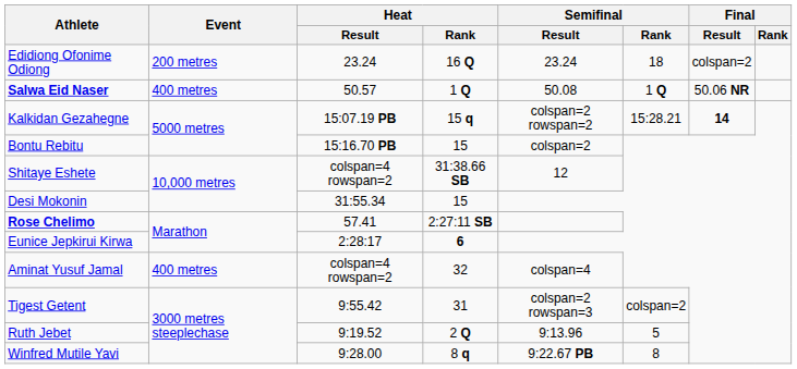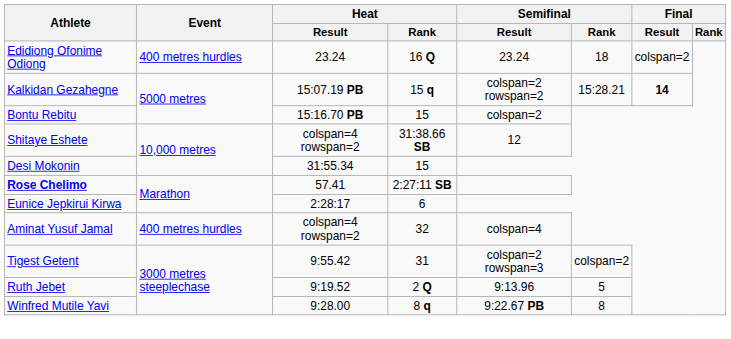Edidiong Ofonime Odiong | Event: 200 metres -> 400 metres hurdles
- row: Salwa Eid Naser | 400 metres | 50.57 | 1 Q | 50.08 | 1 Q | 50.06 NR
Eunice Jepkirui Kirwa | Heat / Rank: bold -> normal
Aminat Yusuf Jamal | Event: 400 metres -> 400 metres hurdles
